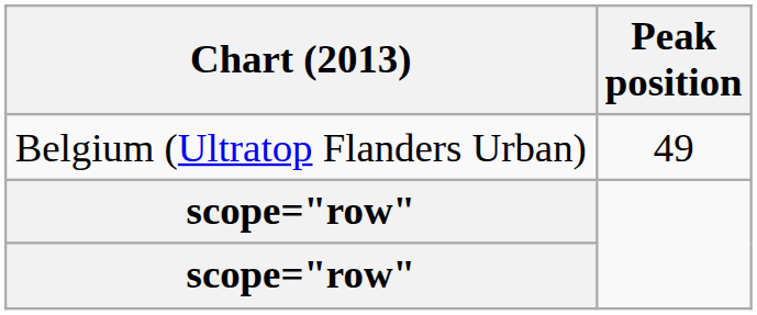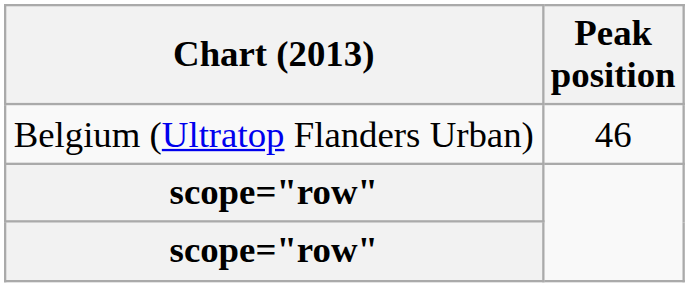Belgium (Ultratop Flanders Urban) | Peak position: 49 -> 46
